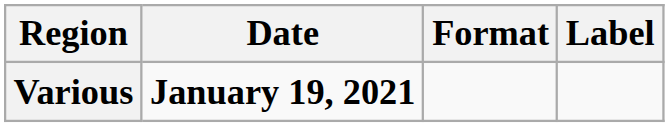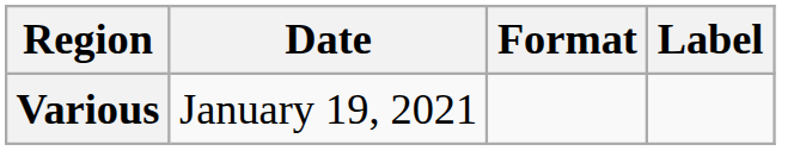Various | Date: bold -> normal
